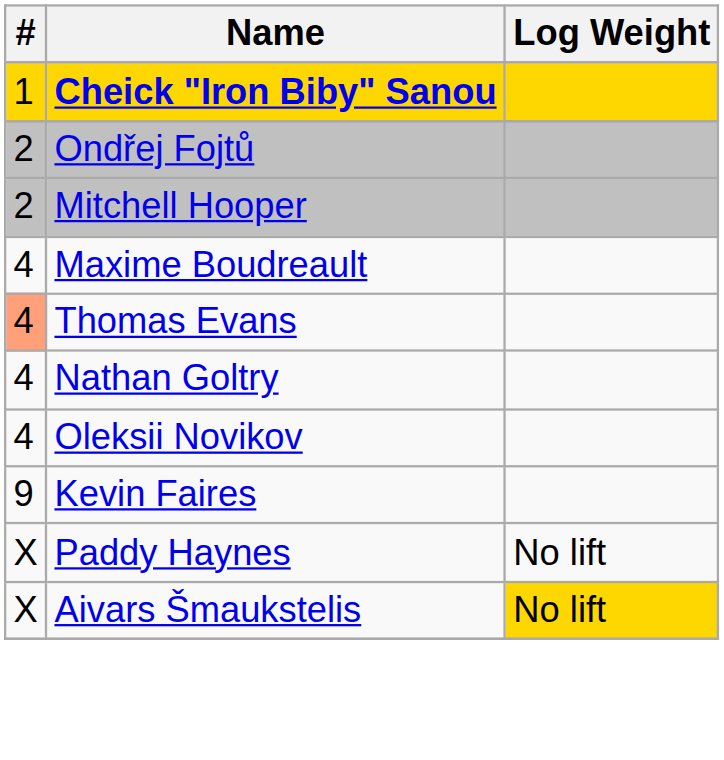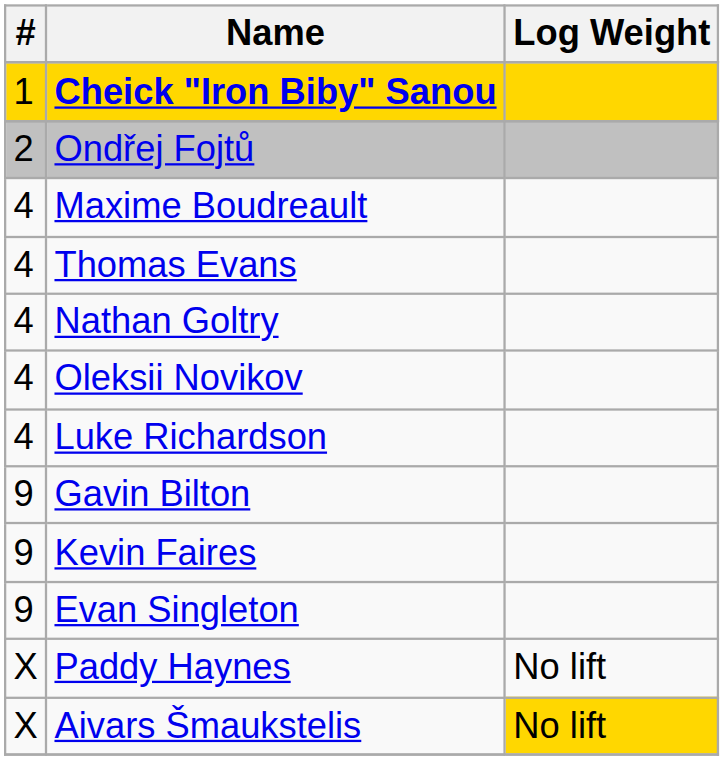- row: 2 | Mitchell Hooper
Thomas Evans | #: lightsalmon background -> no background
+ row: 4 | Luke Richardson
+ row: 9 | Gavin Bilton
+ row: 9 | Evan Singleton
